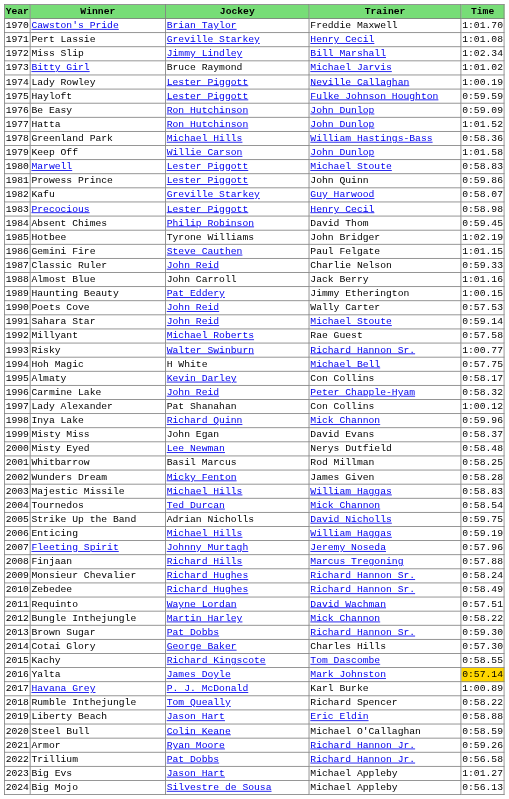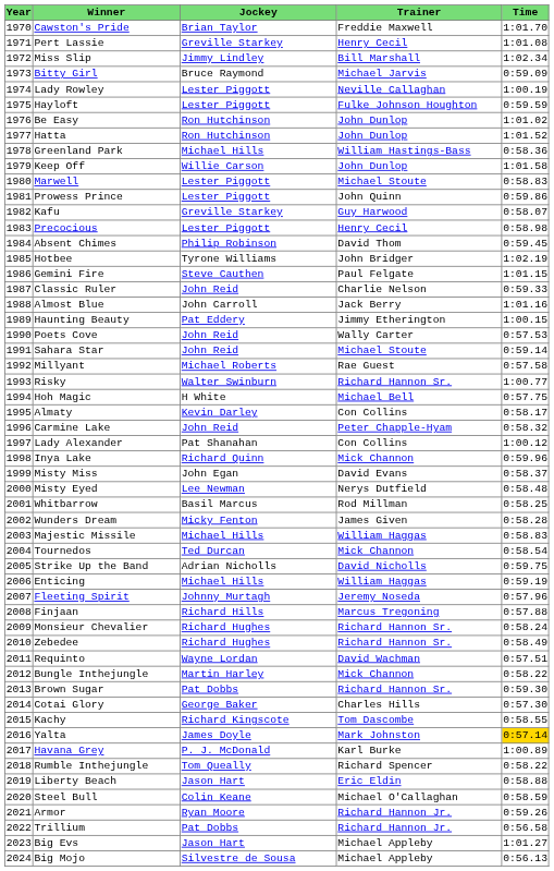Bitty Girl | Time: 1:01.02 -> 0:59.09
Be Easy | Time: 0:59.09 -> 1:01.02
